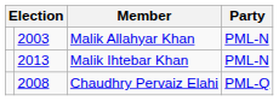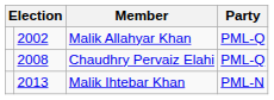Malik Allahyar Khan | column 2: 2003 -> 2002
Malik Allahyar Khan | Party: PML-N -> PML-Q
rows swapped: Chaudhry Pervaiz Elahi <-> Malik Ihtebar Khan
